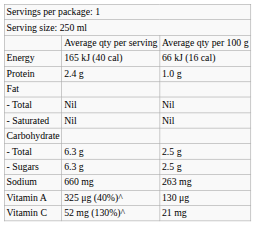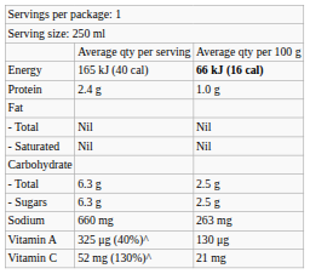Energy | column 3: normal -> bold
